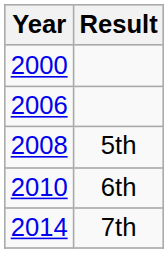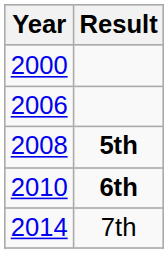2008 | Result: normal -> bold
2010 | Result: normal -> bold
